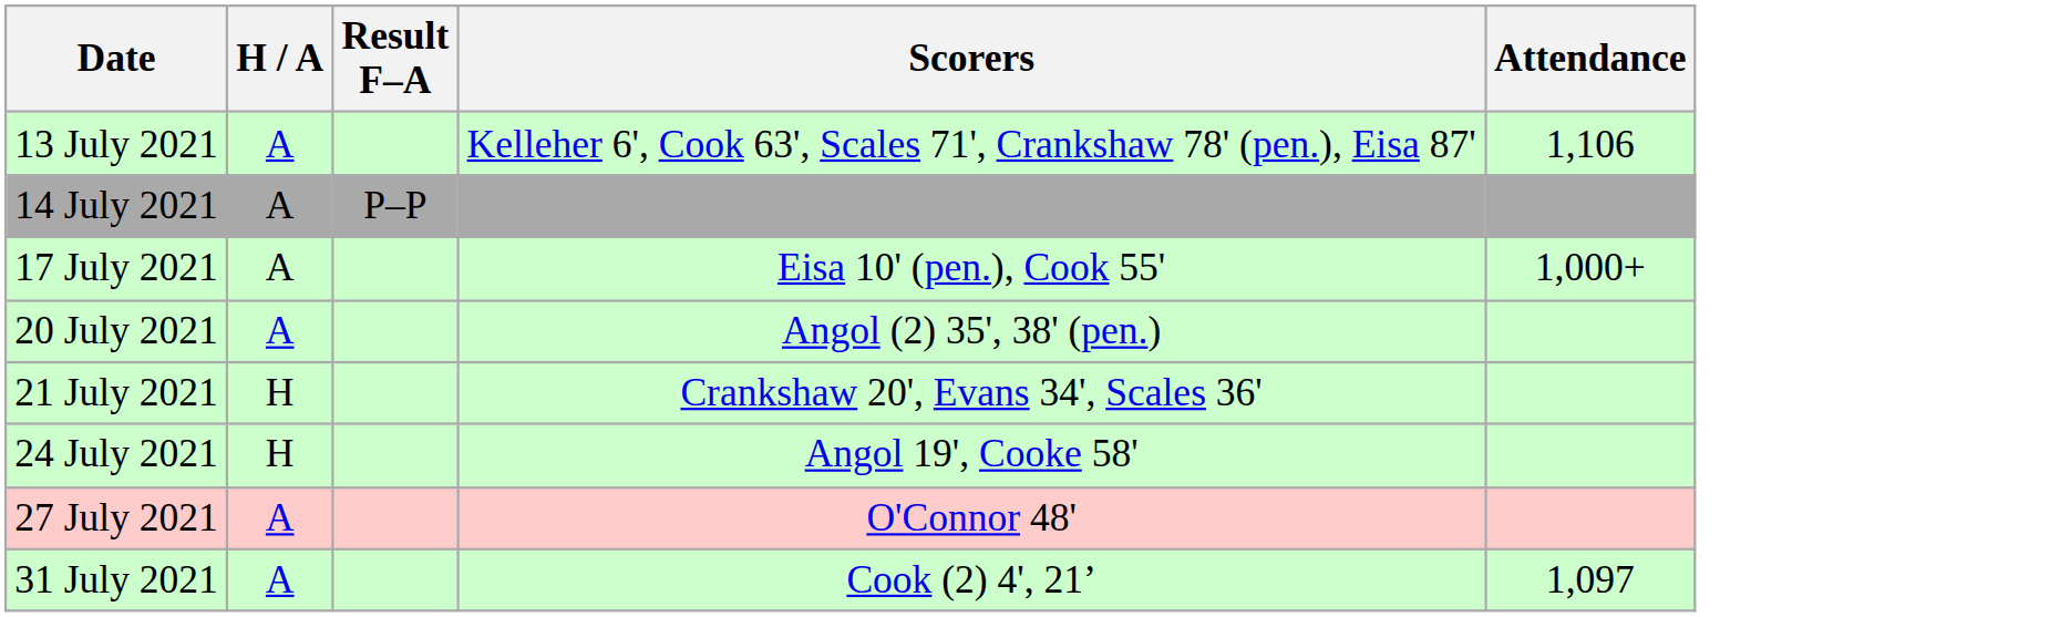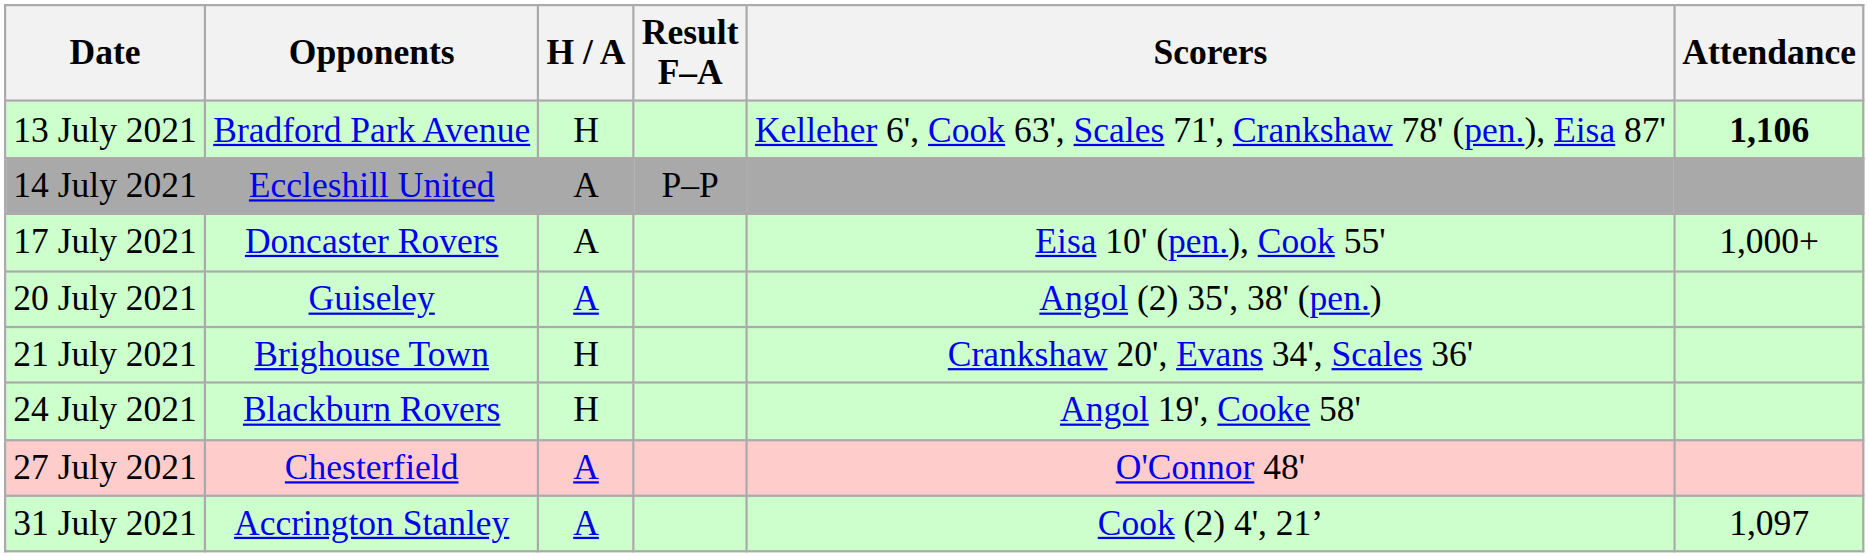+ column: Opponents | Bradford Park Avenue | Eccleshill United | Doncaster Rovers | Guiseley | Brighouse Town | Blackburn Rovers | Chesterfield | Accrington Stanley
13 July 2021 | H / A: A -> H
13 July 2021 | Attendance: normal -> bold
